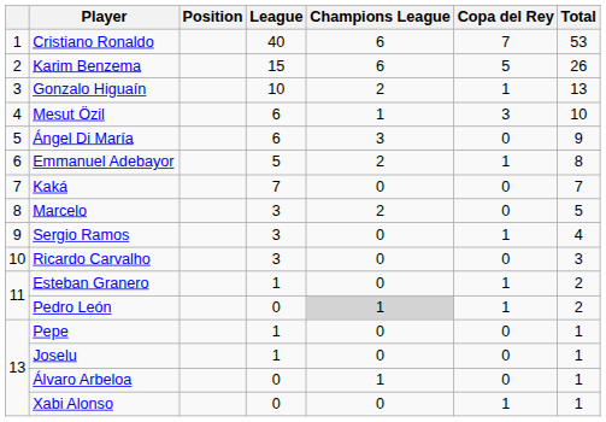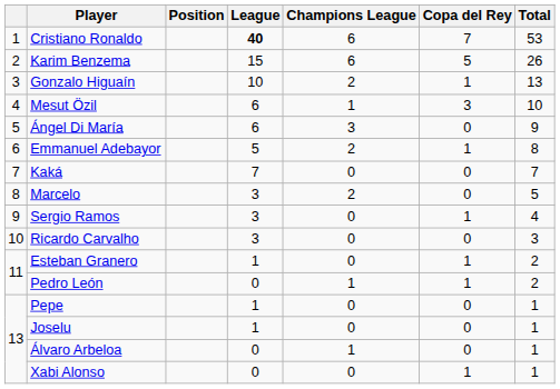Cristiano Ronaldo | League: normal -> bold
Pedro León | Champions League: lightgrey background -> no background
